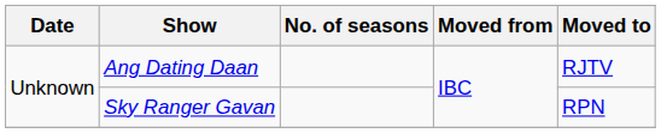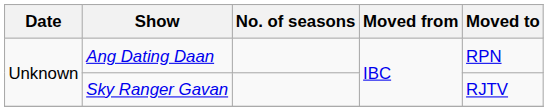Ang Dating Daan | Moved to: RJTV -> RPN
Sky Ranger Gavan | Moved to: RPN -> RJTV
